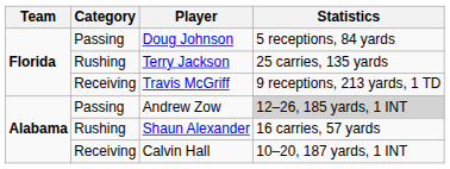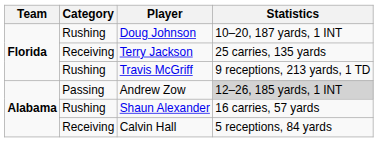Doug Johnson | Category: Passing -> Rushing
Doug Johnson | Statistics: 5 receptions, 84 yards -> 10–20, 187 yards, 1 INT
Terry Jackson | Category: Rushing -> Receiving
Travis McGriff | Category: Receiving -> Rushing
Calvin Hall | Statistics: 10–20, 187 yards, 1 INT -> 5 receptions, 84 yards
